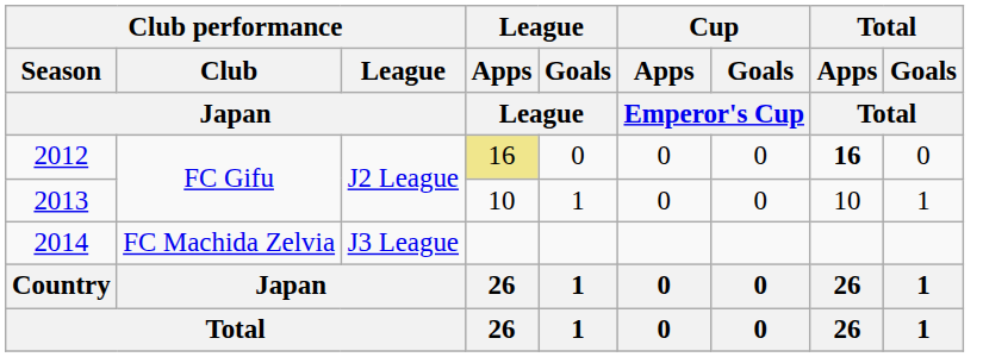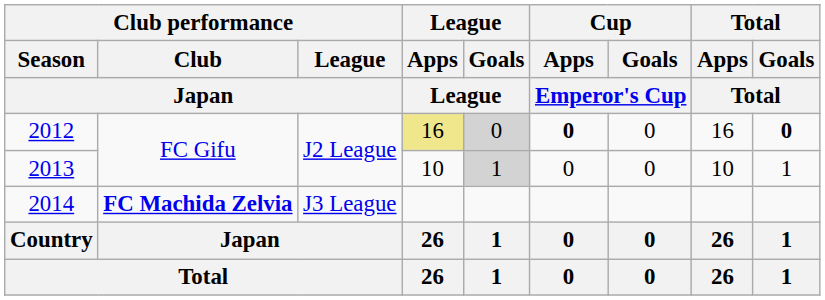2012 | League / Goals / League: no background -> lightgrey background
2012 | Cup / Apps / Emperor's Cup: normal -> bold
2012 | Total / Apps / Total: bold -> normal
2012 | Total / Goals / Total: normal -> bold
2013 | League / Goals / League: no background -> lightgrey background
2014 | Club performance / Club / Japan: normal -> bold
